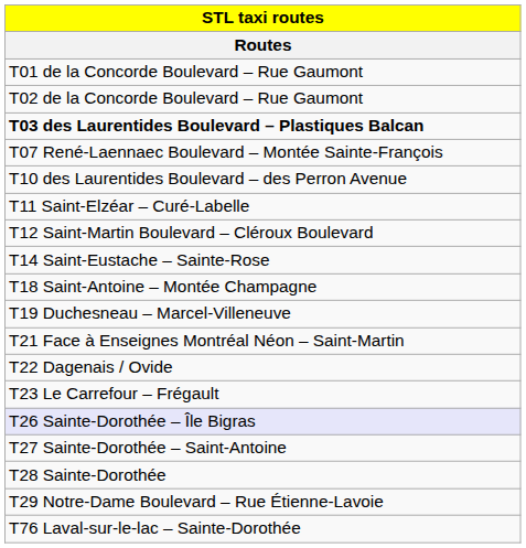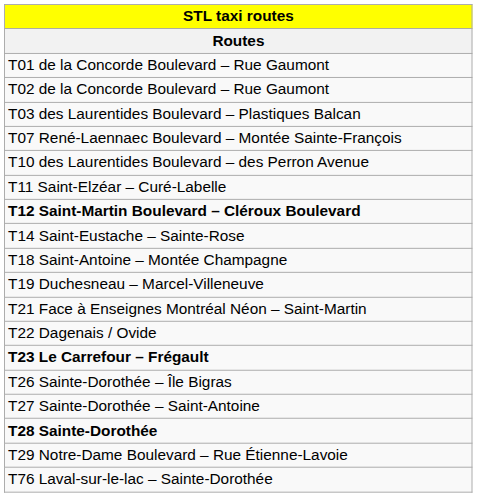row 5 | column 1: bold -> normal
row 9 | column 1: normal -> bold
row 15 | column 1: normal -> bold
row 16 | column 1: lavender background -> no background
row 18 | column 1: normal -> bold
